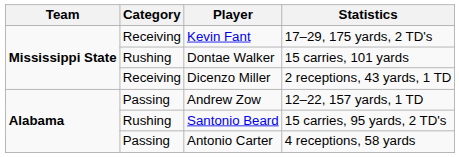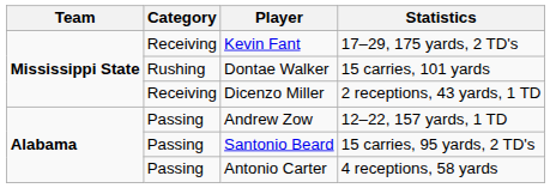Santonio Beard | Category: Rushing -> Passing
